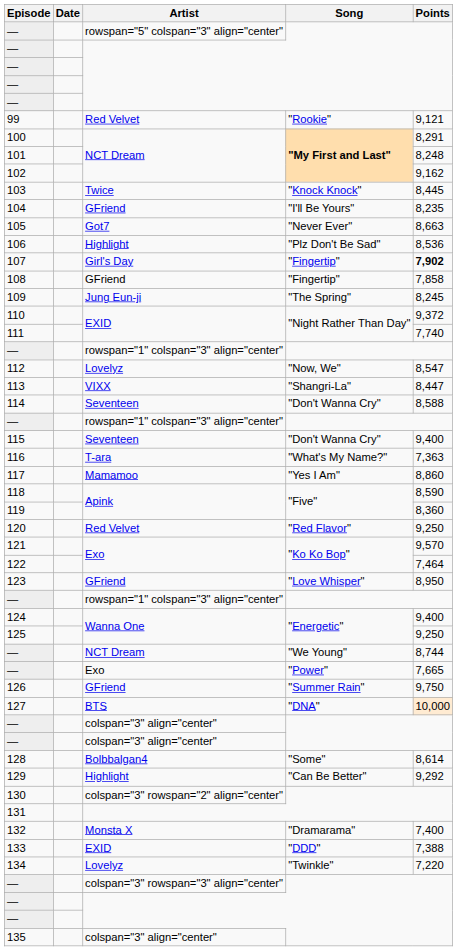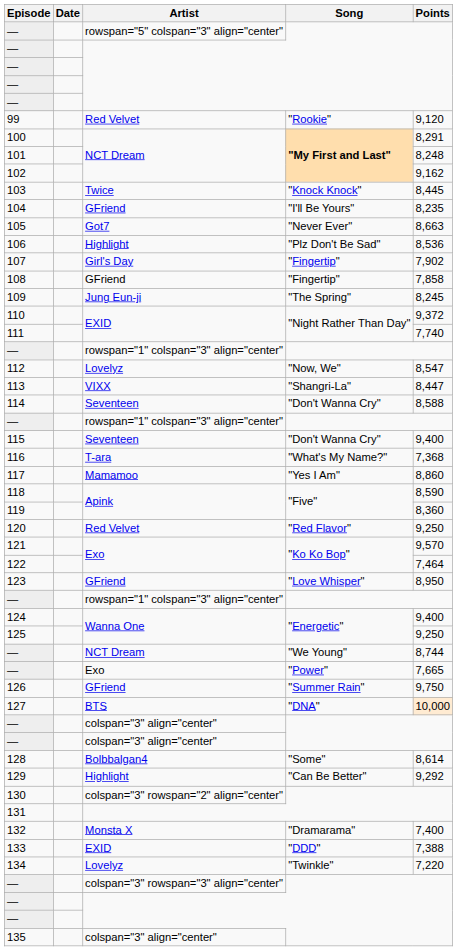99 | Points: 9,121 -> 9,120
107 | Points: bold -> normal
116 | Points: 7,363 -> 7,368
